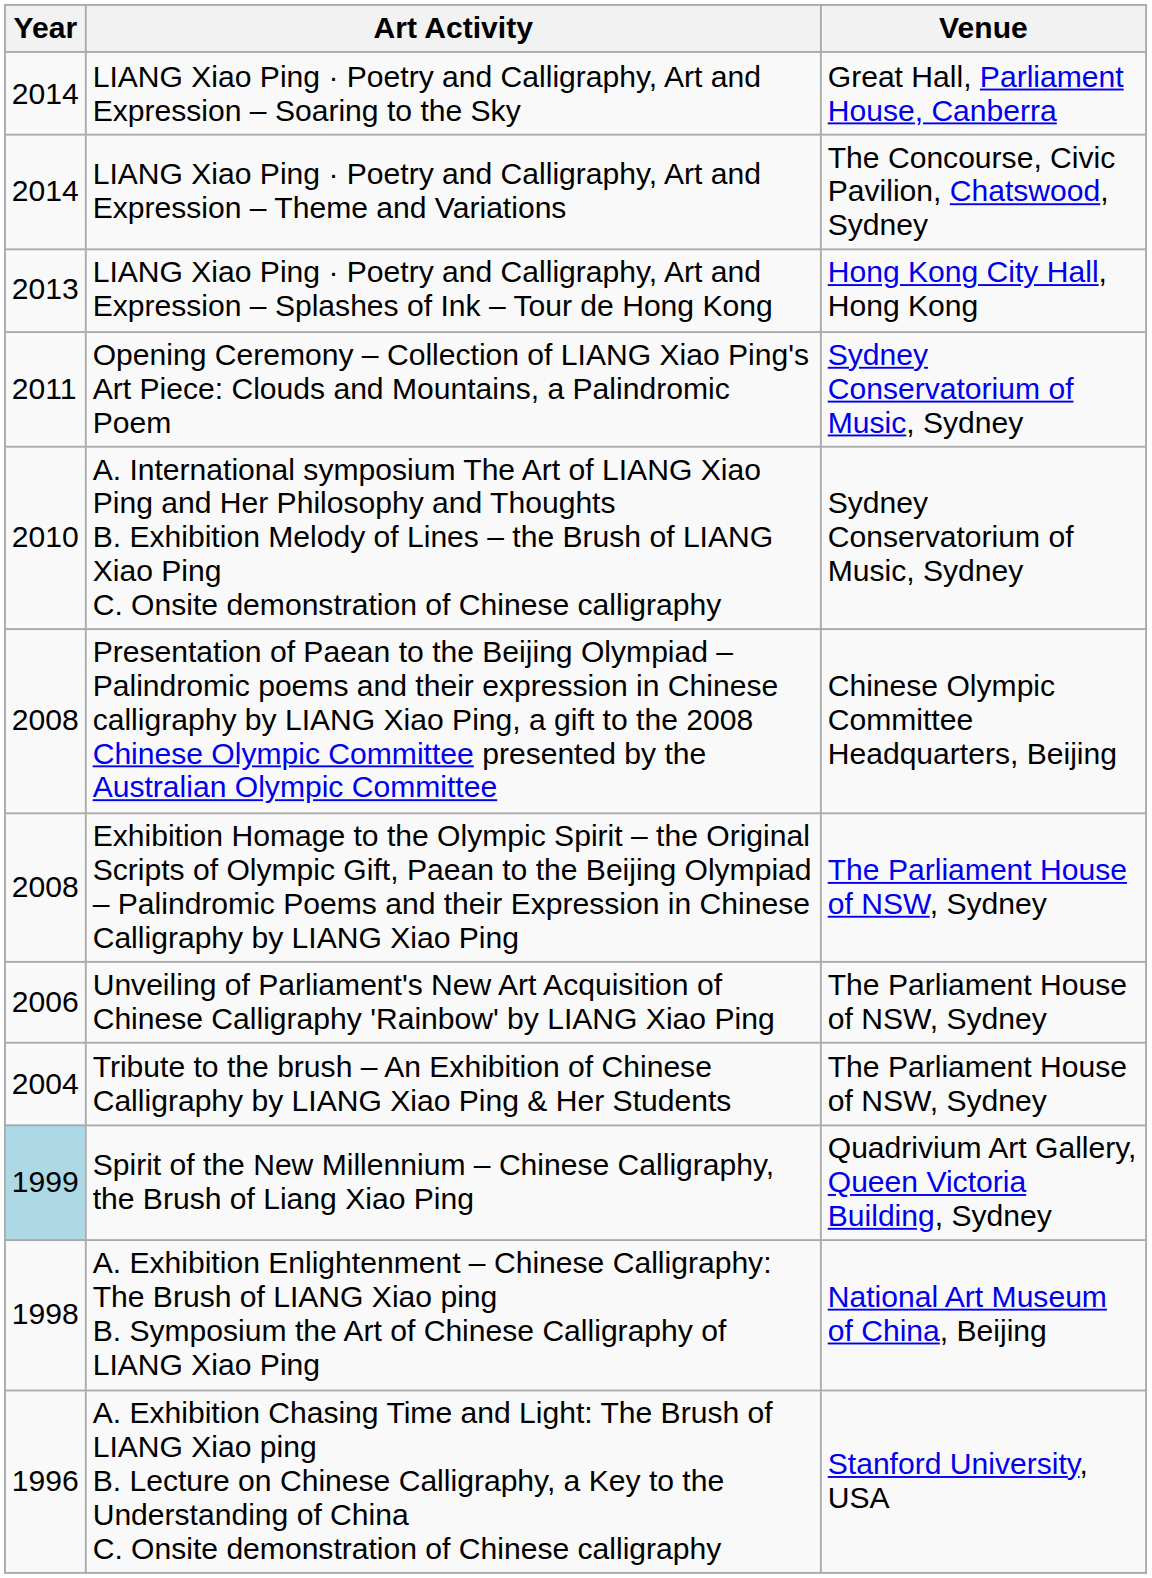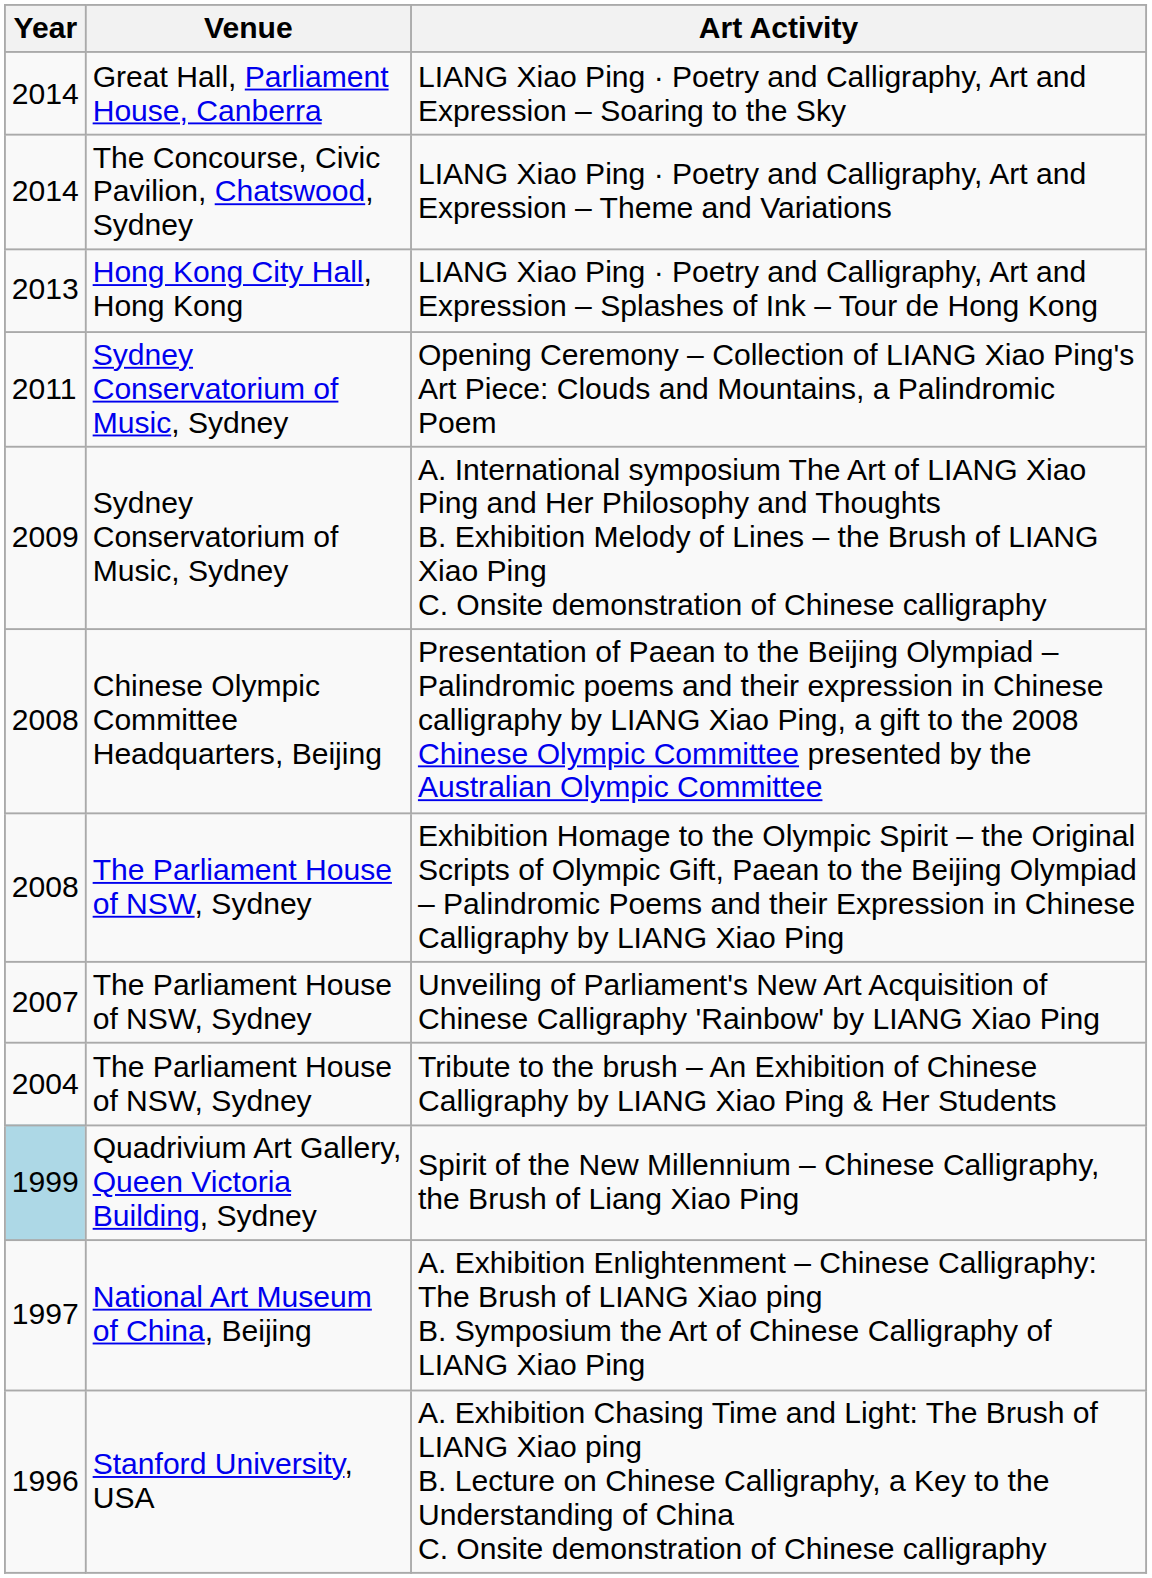columns swapped: Art Activity <-> Venue
row 6 | Year: 2010 -> 2009
row 9 | Year: 2006 -> 2007
row 12 | Year: 1998 -> 1997
